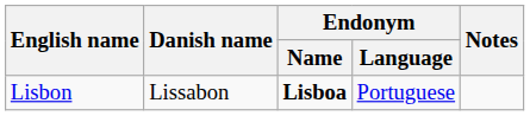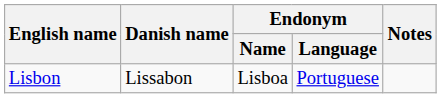Lisbon | Endonym / Name: bold -> normal
